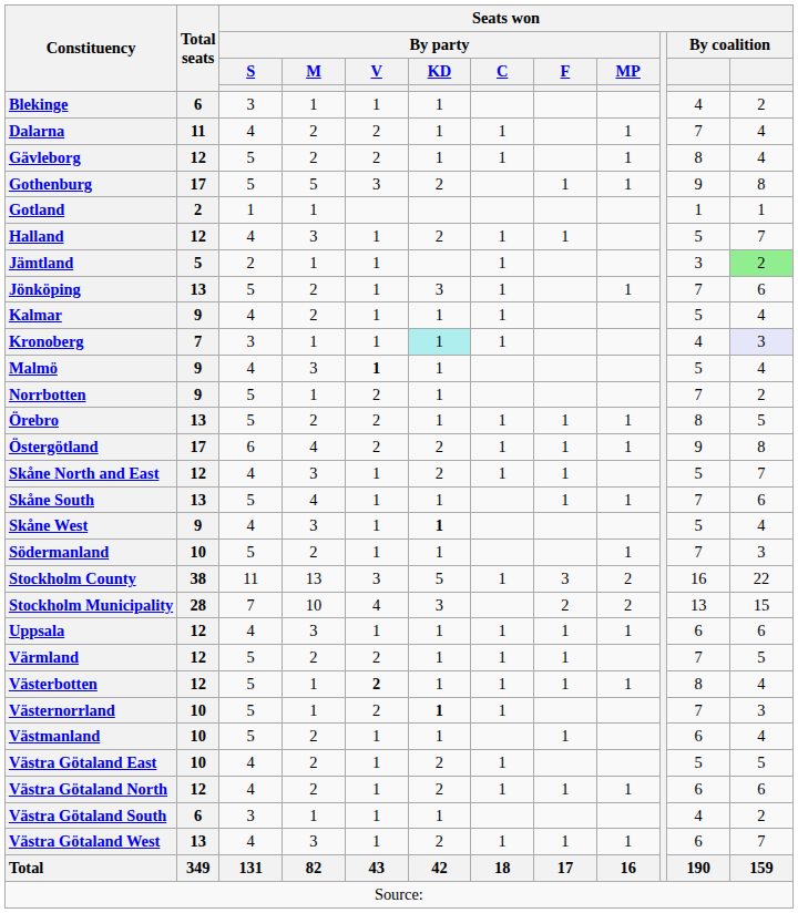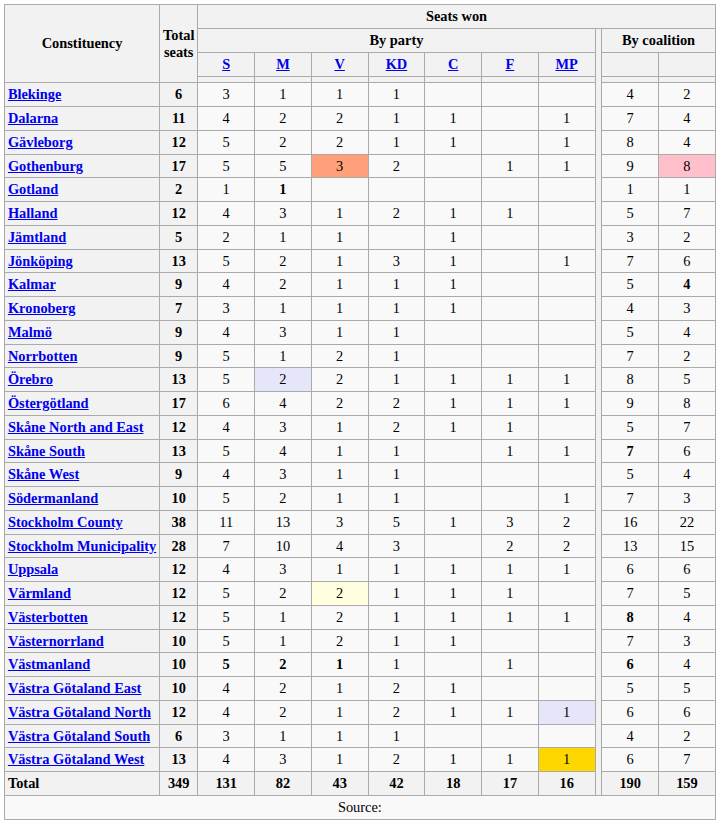Gothenburg | Seats won / By party / V: no background -> lightsalmon background
Gothenburg | column 12: no background -> pink background
Gotland | Seats won / By party / M: normal -> bold
Jämtland | column 12: lightgreen background -> no background
Kalmar | column 12: normal -> bold
Kronoberg | Seats won / By party / KD: paleturquoise background -> no background
Kronoberg | column 12: lavender background -> no background
Malmö | Seats won / By party / V: bold -> normal
Örebro | Seats won / By party / M: no background -> lavender background
Skåne South | column 11: normal -> bold
Skåne West | Seats won / By party / KD: bold -> normal
Värmland | Seats won / By party / V: no background -> lightyellow background
Västerbotten | Seats won / By party / V: bold -> normal
Västerbotten | column 11: normal -> bold
Västernorrland | Seats won / By party / KD: bold -> normal
Västmanland | Seats won / By party / S: normal -> bold
Västmanland | Seats won / By party / M: normal -> bold
Västmanland | Seats won / By party / V: normal -> bold
Västmanland | column 11: normal -> bold
Västra Götaland North | Seats won / By party / MP: no background -> lavender background
Västra Götaland West | Seats won / By party / MP: no background -> gold background
